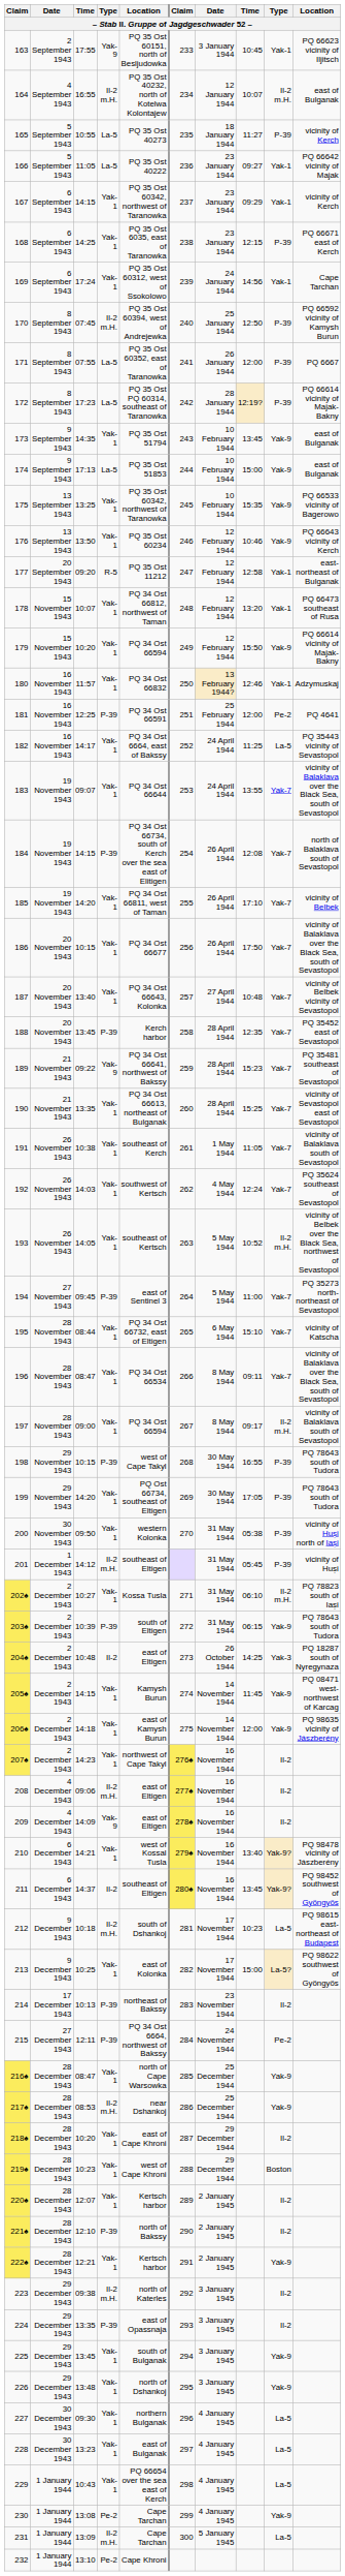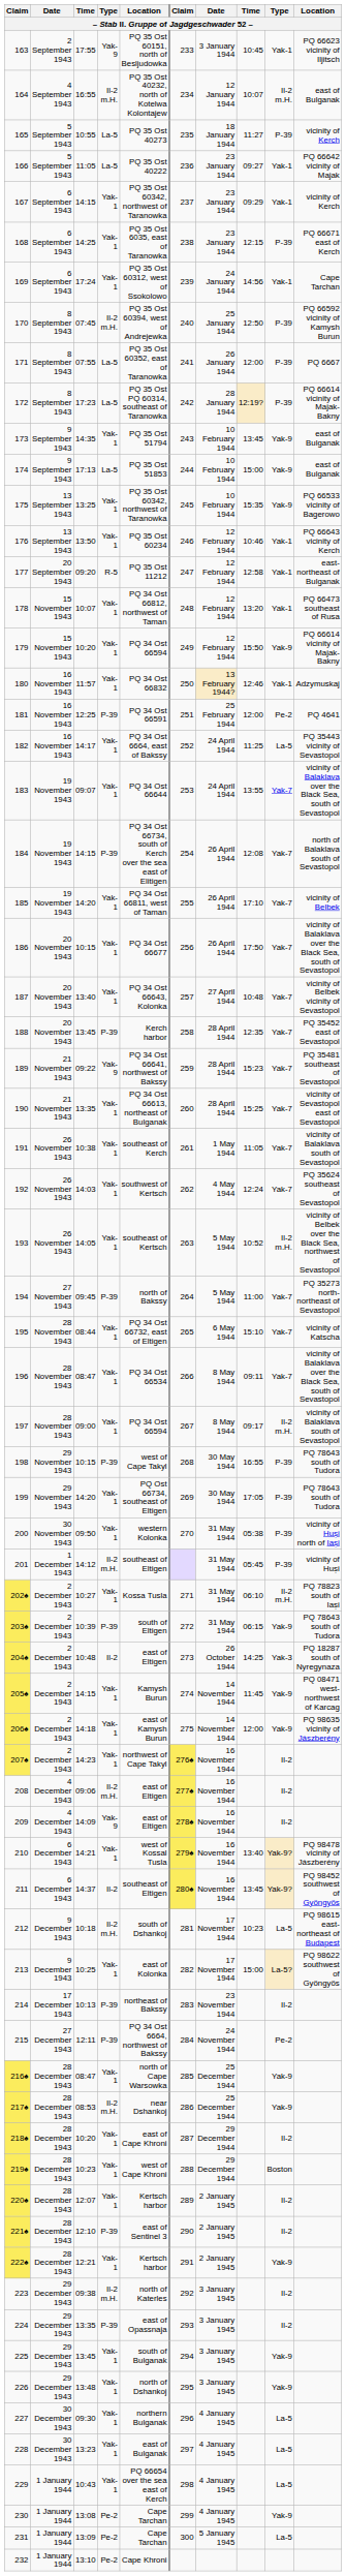176 | column 9: Yak-9 -> Yak-1
194 | column 5: east of Sentinel 3 -> north of Bakssy
221♠ | column 5: north of Bakssy -> east of Sentinel 3
231 | column 4: Il-2 m.H. -> Pe-2
